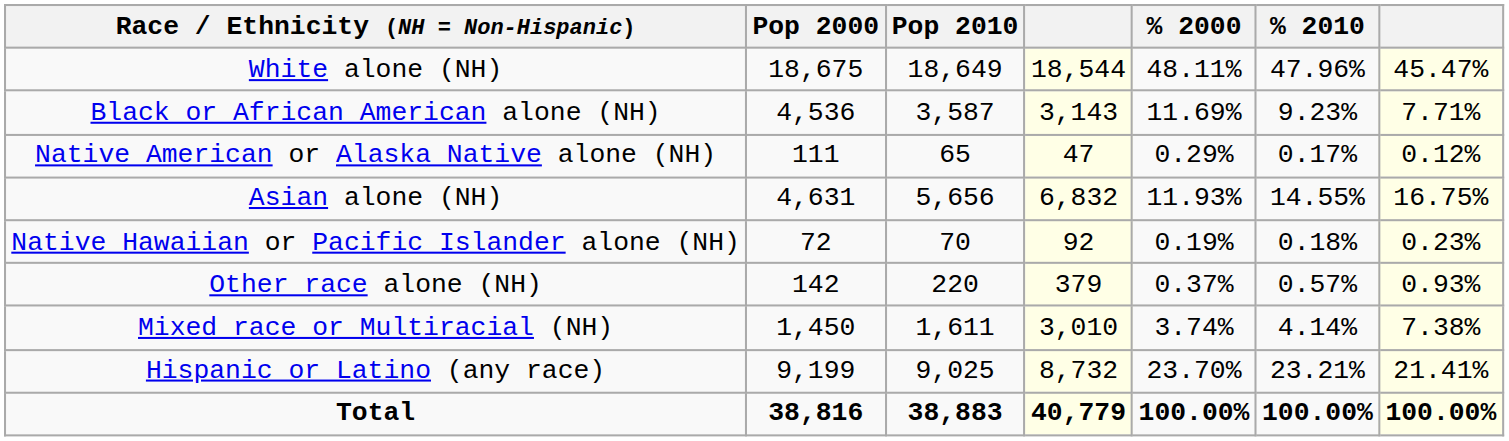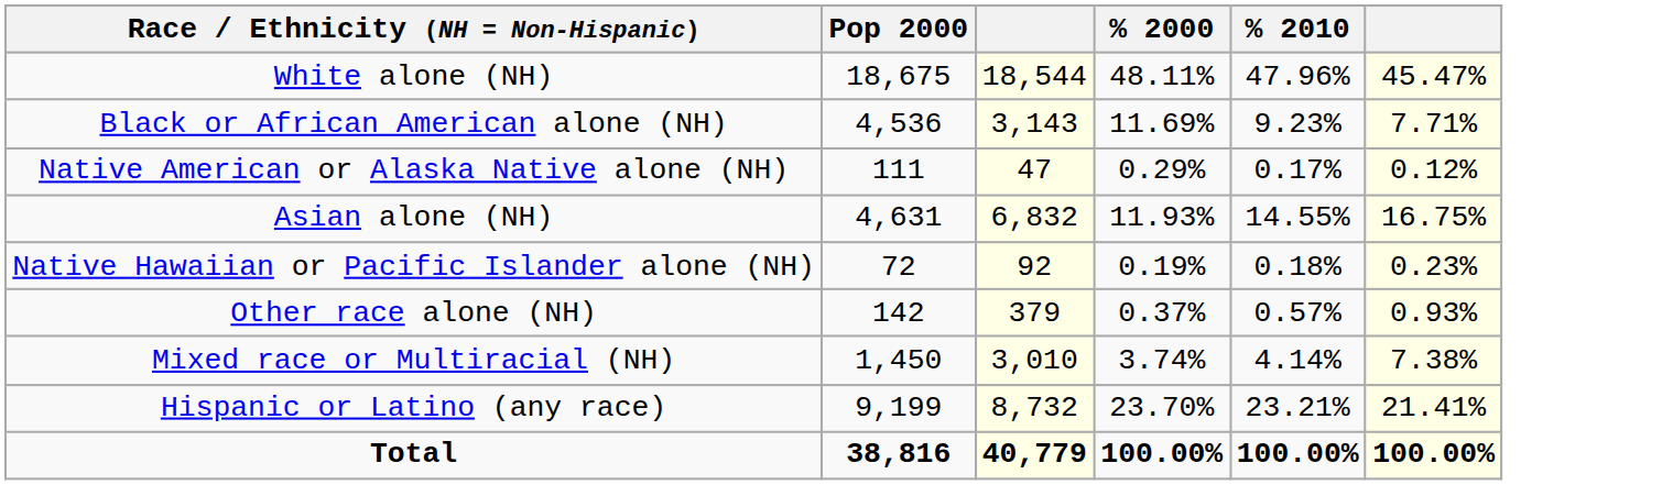- column: Pop 2010 | 18,649 | 3,587 | 65 | 5,656 | 70 | 220 | 1,611 | 9,025 | 38,883
